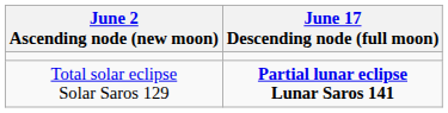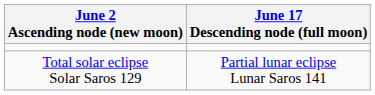row 3 | June 17 Descending node (full moon): bold -> normal
